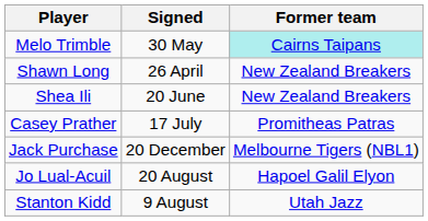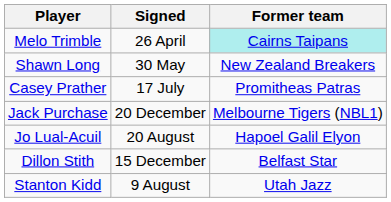Melo Trimble | Signed: 30 May -> 26 April
Shawn Long | Signed: 26 April -> 30 May
- row: Shea Ili | 20 June | New Zealand Breakers
+ row: Dillon Stith | 15 December | Belfast Star
